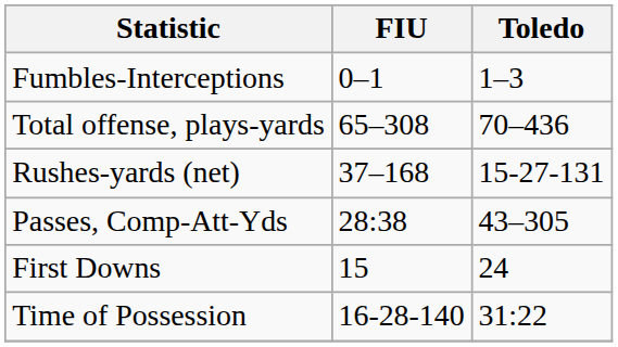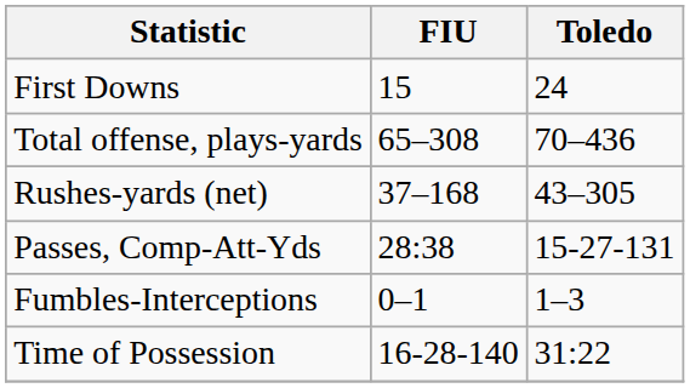rows swapped: First Downs <-> Fumbles-Interceptions
Rushes-yards (net) | Toledo: 15-27-131 -> 43–305
Passes, Comp-Att-Yds | Toledo: 43–305 -> 15-27-131
